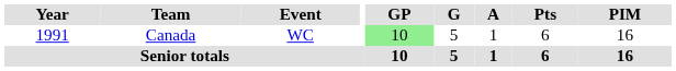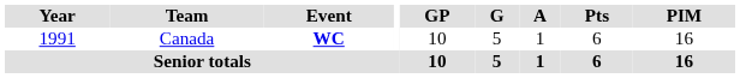Canada | Event: normal -> bold
Canada | GP: lightgreen background -> no background
